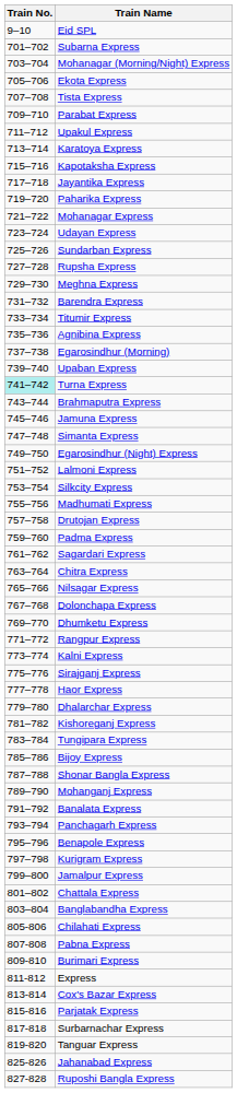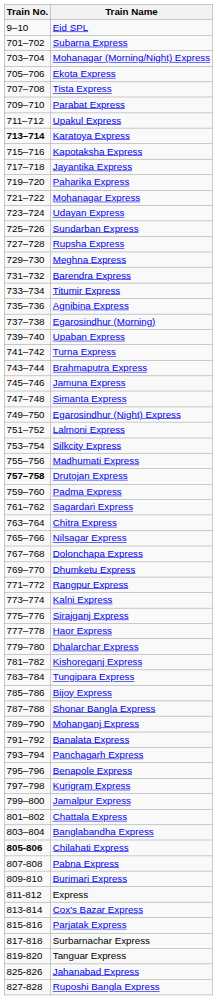Karatoya Express | Train No.: normal -> bold
Turna Express | Train No.: paleturquoise background -> no background
Drutojan Express | Train No.: normal -> bold
Chilahati Express | Train No.: normal -> bold
